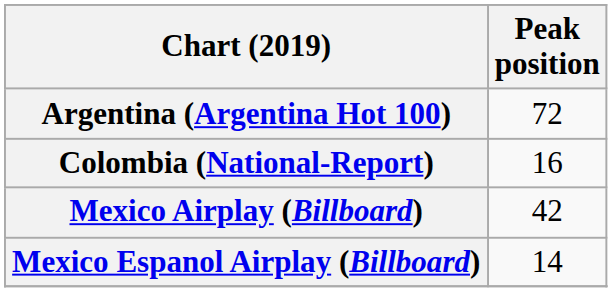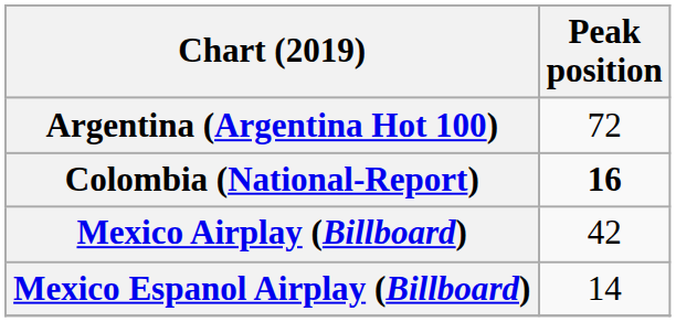Colombia (National-Report) | Peak position: normal -> bold
